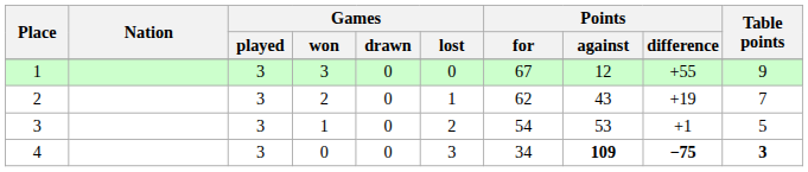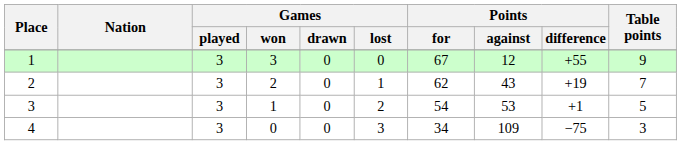4 | Points / against: bold -> normal
4 | Points / difference: bold -> normal
4 | Table points: bold -> normal
